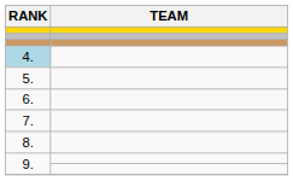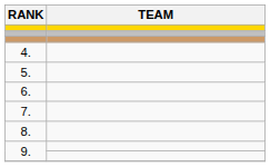row 5 | RANK: lightblue background -> no background
